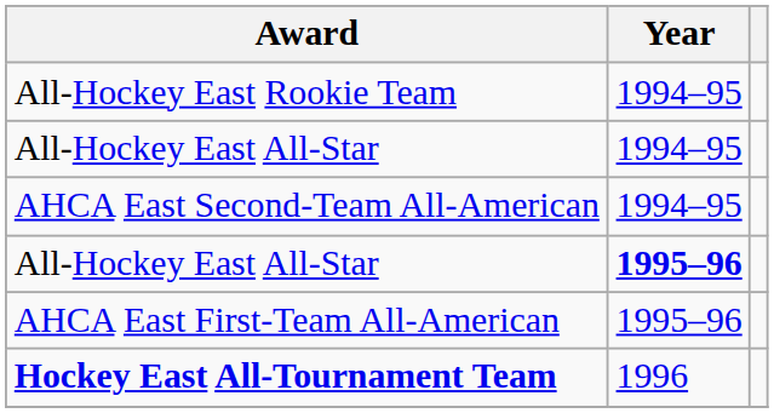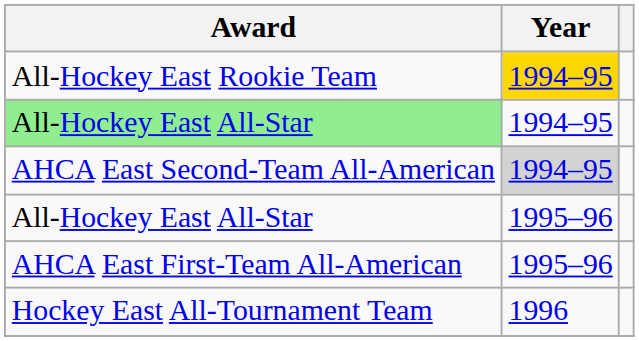row 2 | Year: no background -> gold background
row 3 | Award: no background -> lightgreen background
row 4 | Year: no background -> lightgrey background
row 5 | Year: bold -> normal
row 7 | Award: bold -> normal
